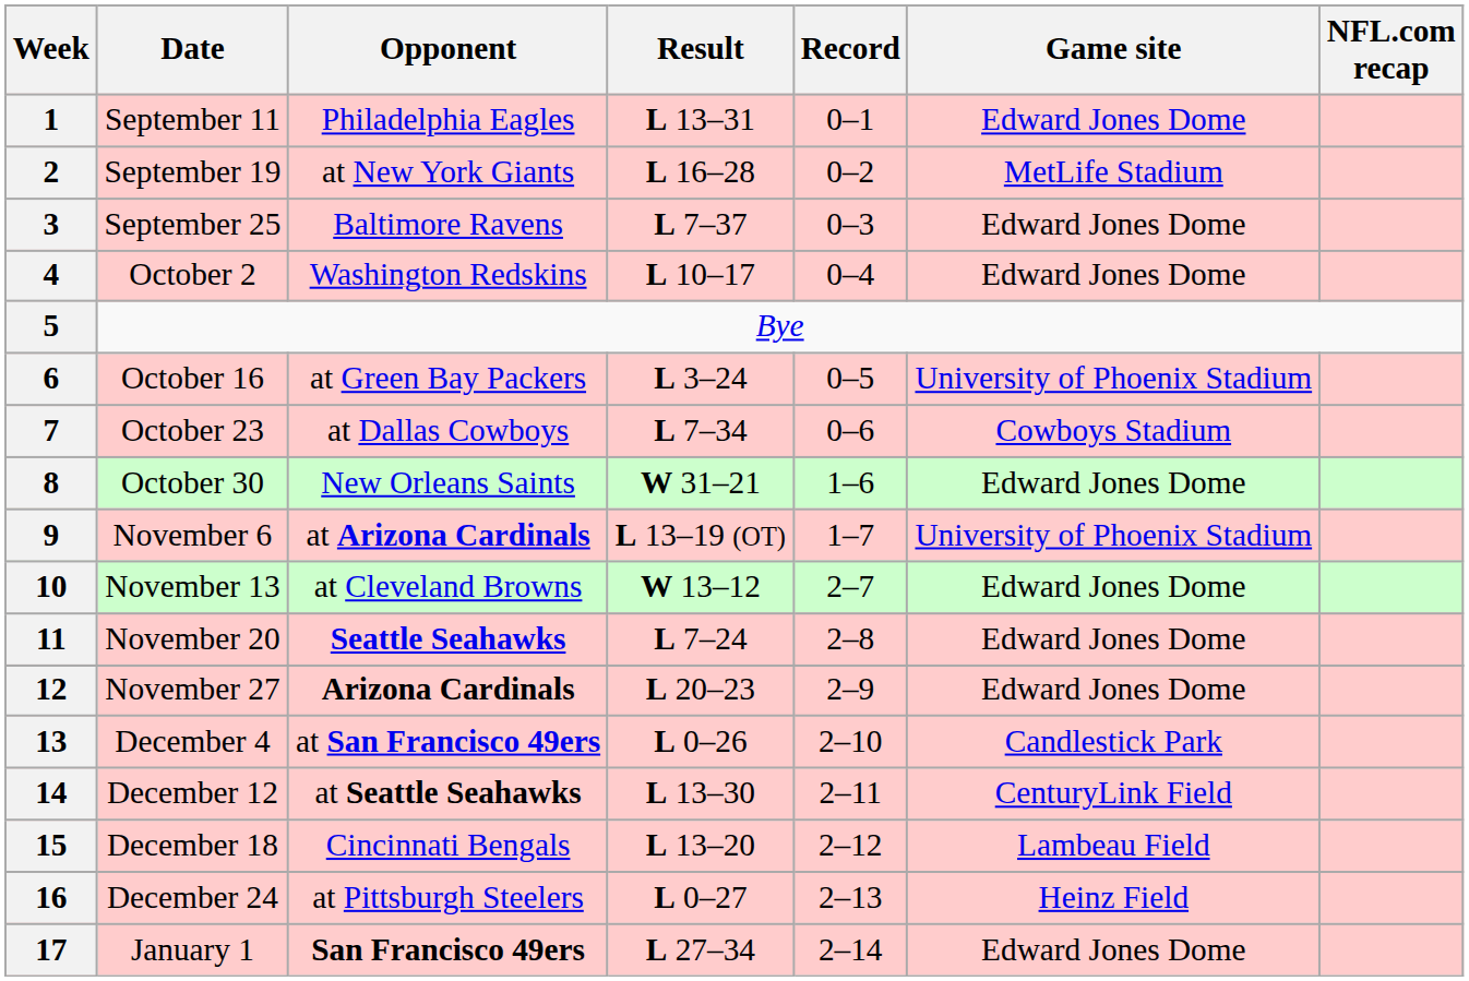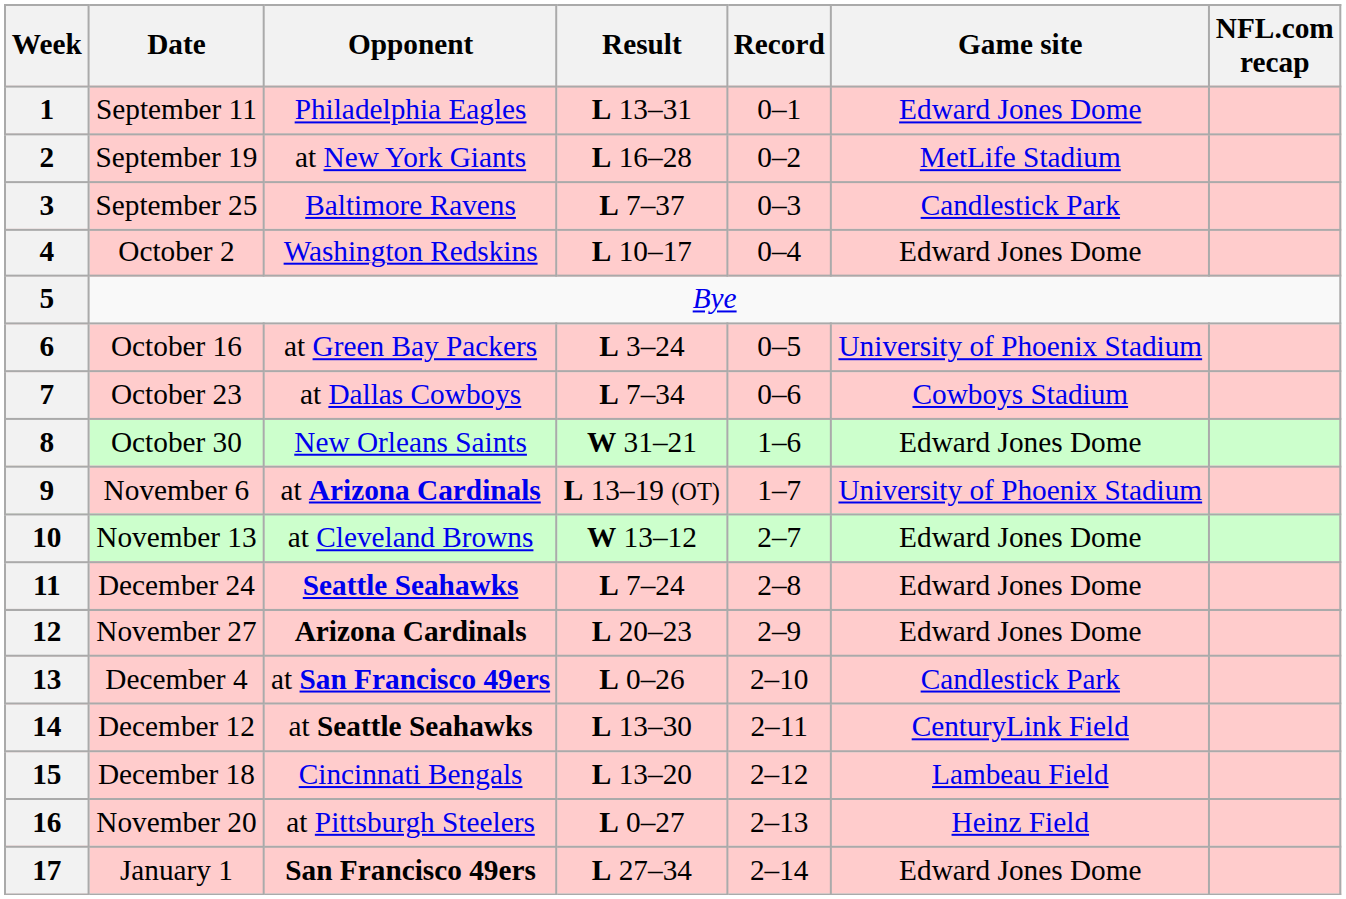3 | Game site: Edward Jones Dome -> Candlestick Park
11 | Date: November 20 -> December 24
16 | Date: December 24 -> November 20
